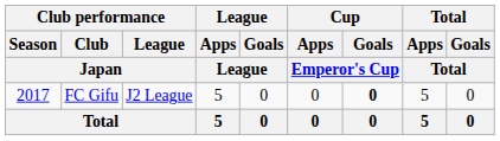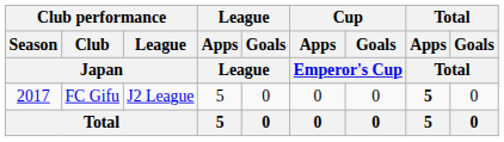FC Gifu | Cup / Goals / Emperor's Cup: bold -> normal
FC Gifu | Total / Apps / Total: normal -> bold
